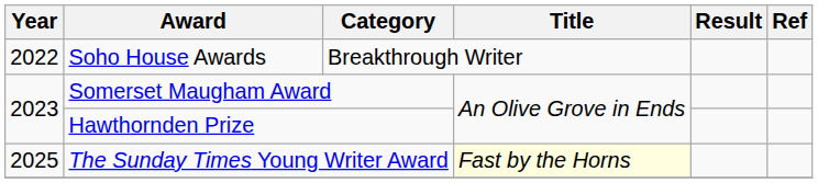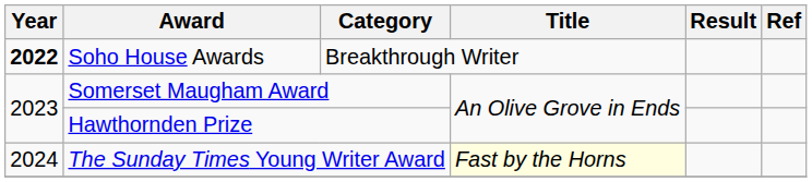Soho House Awards | Year: normal -> bold
The Sunday Times Young Writer Award | Year: 2025 -> 2024
